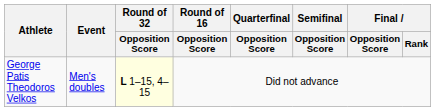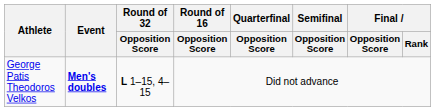George Patis Theodoros Velkos | Event: normal -> bold
George Patis Theodoros Velkos | Round of 32 / Opposition Score: lightyellow background -> no background
